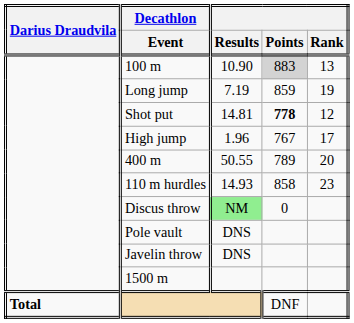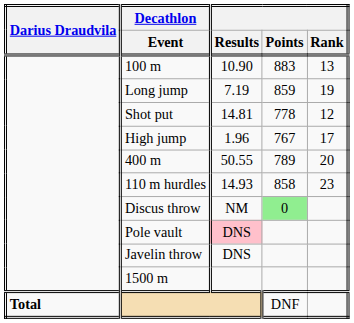100 m | Points: lightgrey background -> no background
Shot put | Points: bold -> normal
Discus throw | Results: lightgreen background -> no background
Discus throw | Points: no background -> lightgreen background
Pole vault | Results: no background -> pink background
